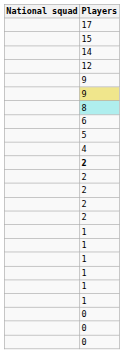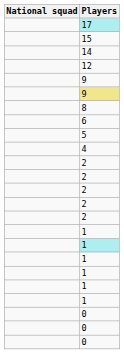row 2 | Players: no background -> paleturquoise background
row 8 | Players: paleturquoise background -> no background
row 12 | Players: bold -> normal
row 18 | Players: no background -> paleturquoise background
